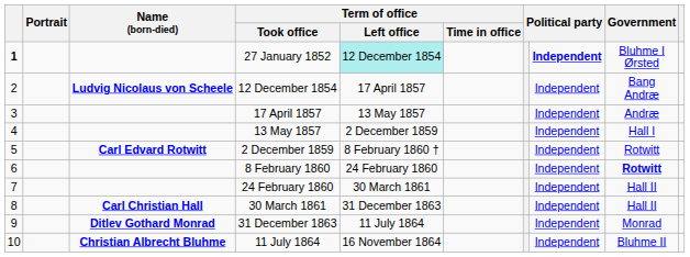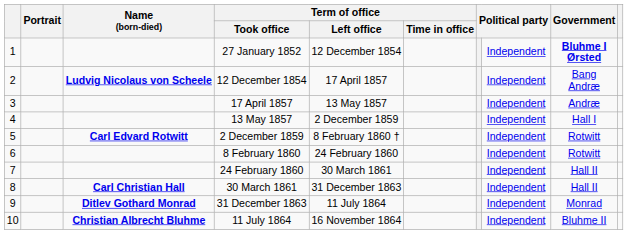27 January 1852 | column 1: bold -> normal
27 January 1852 | Term of office / Left office: paleturquoise background -> no background
27 January 1852 | column 8: bold -> normal
27 January 1852 | Government: normal -> bold
8 February 1860 | Government: bold -> normal
